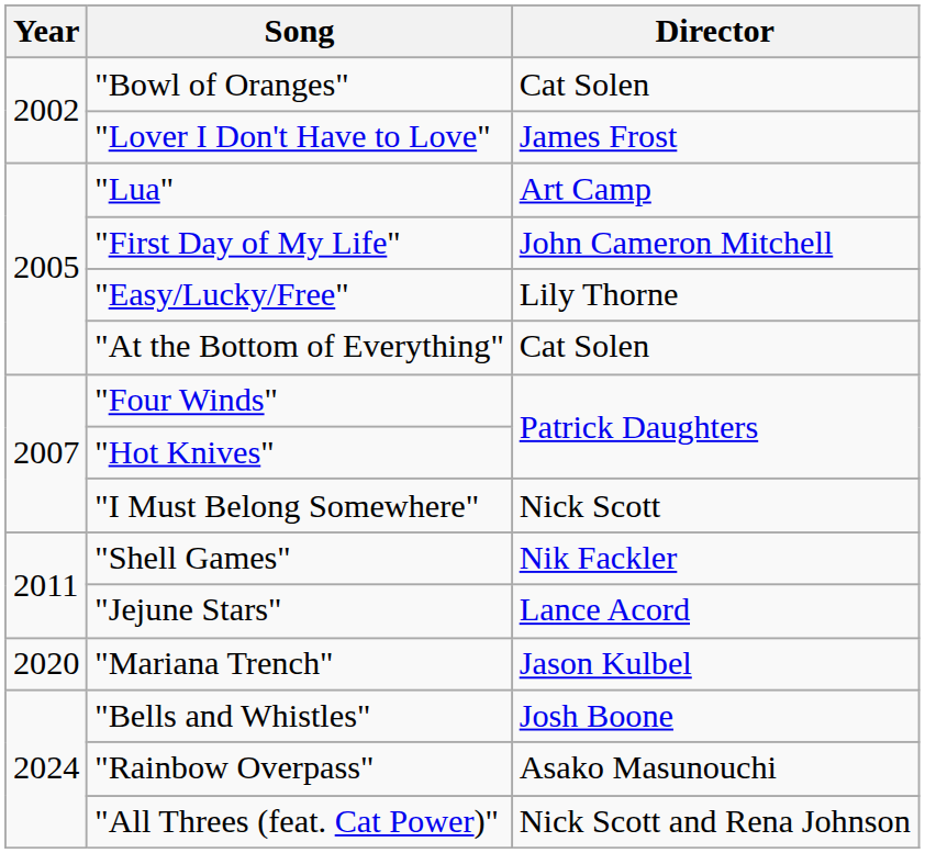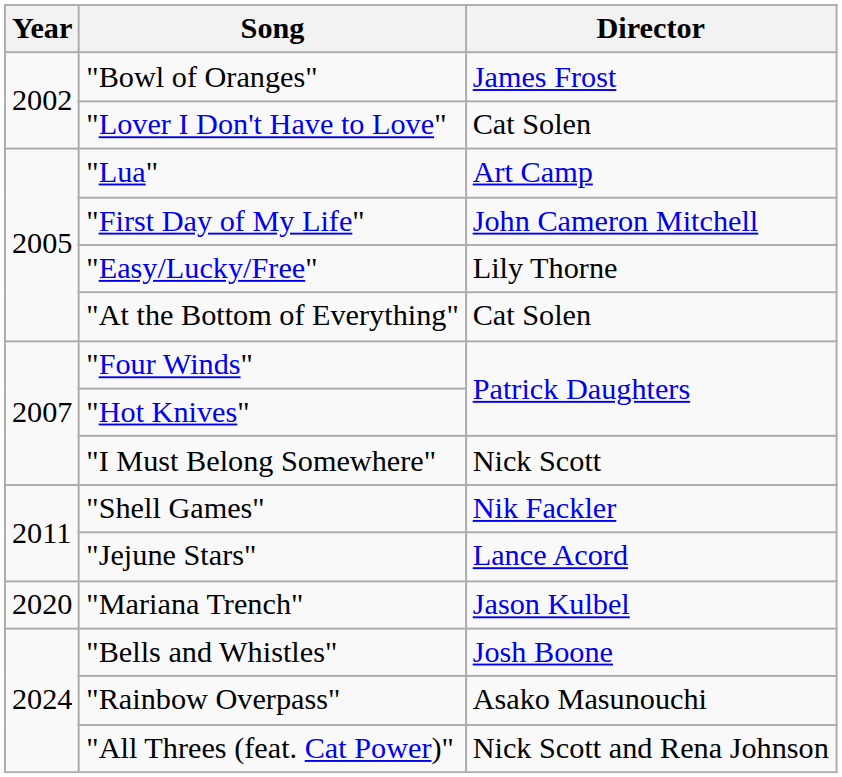"Bowl of Oranges" | Director: Cat Solen -> James Frost
"Lover I Don't Have to Love" | Director: James Frost -> Cat Solen
